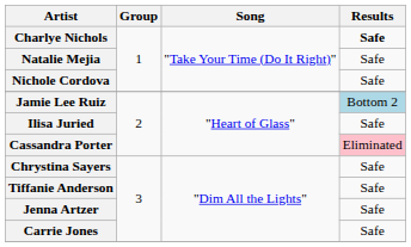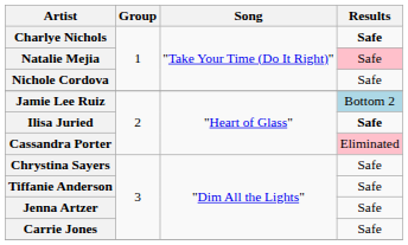Natalie Mejia | Results: no background -> pink background
Ilisa Juried | Results: normal -> bold
